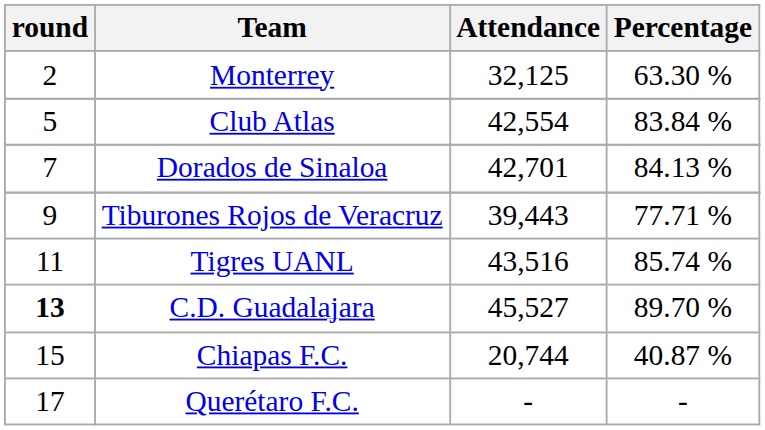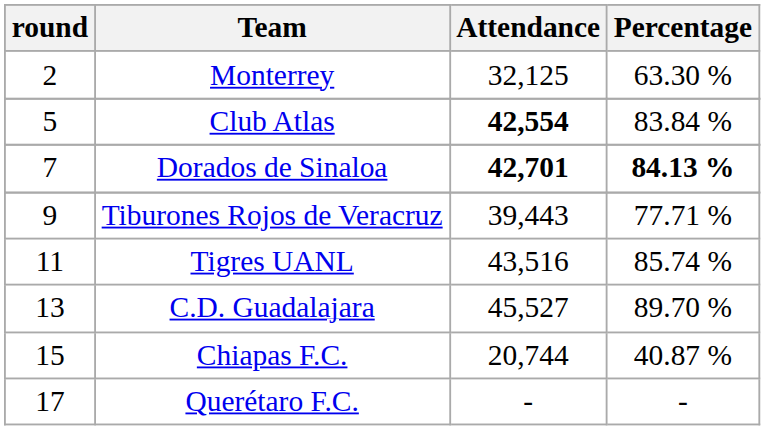Club Atlas | Attendance: normal -> bold
Dorados de Sinaloa | Attendance: normal -> bold
Dorados de Sinaloa | Percentage: normal -> bold
C.D. Guadalajara | round: bold -> normal
